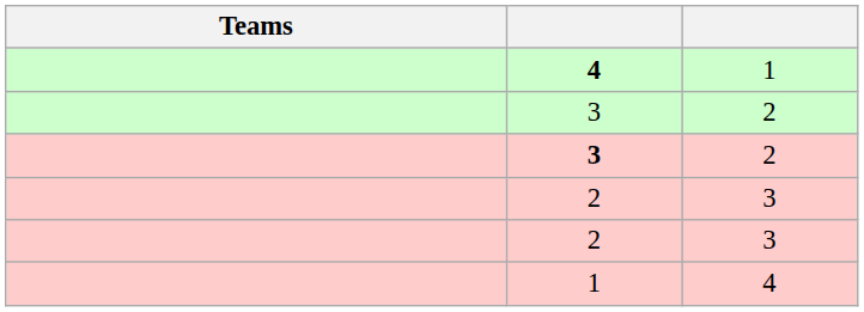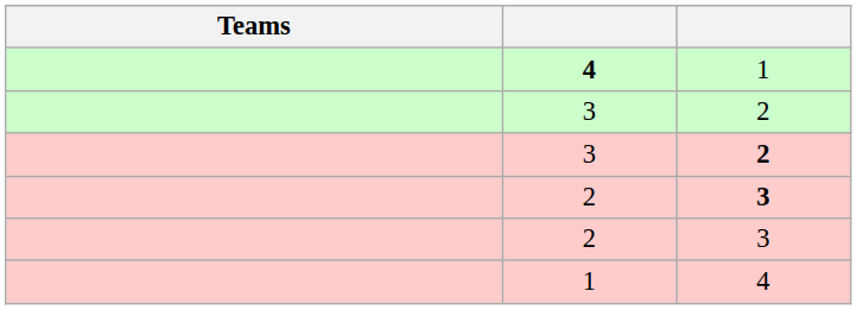row 4 | column 2: bold -> normal
row 4 | column 3: normal -> bold
row 5 | column 3: normal -> bold
